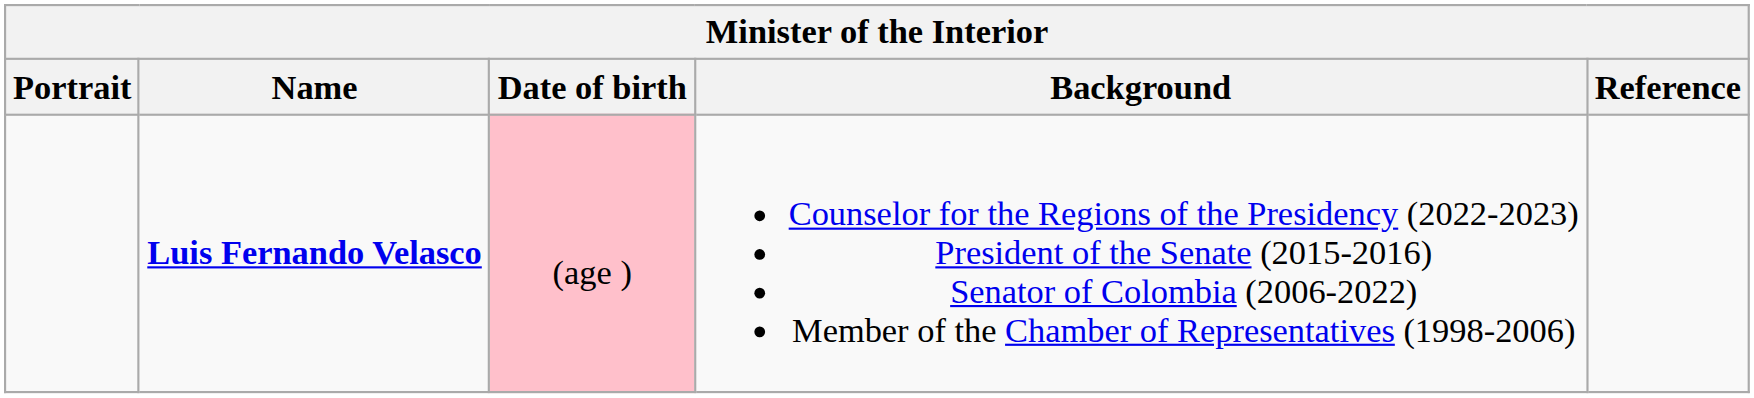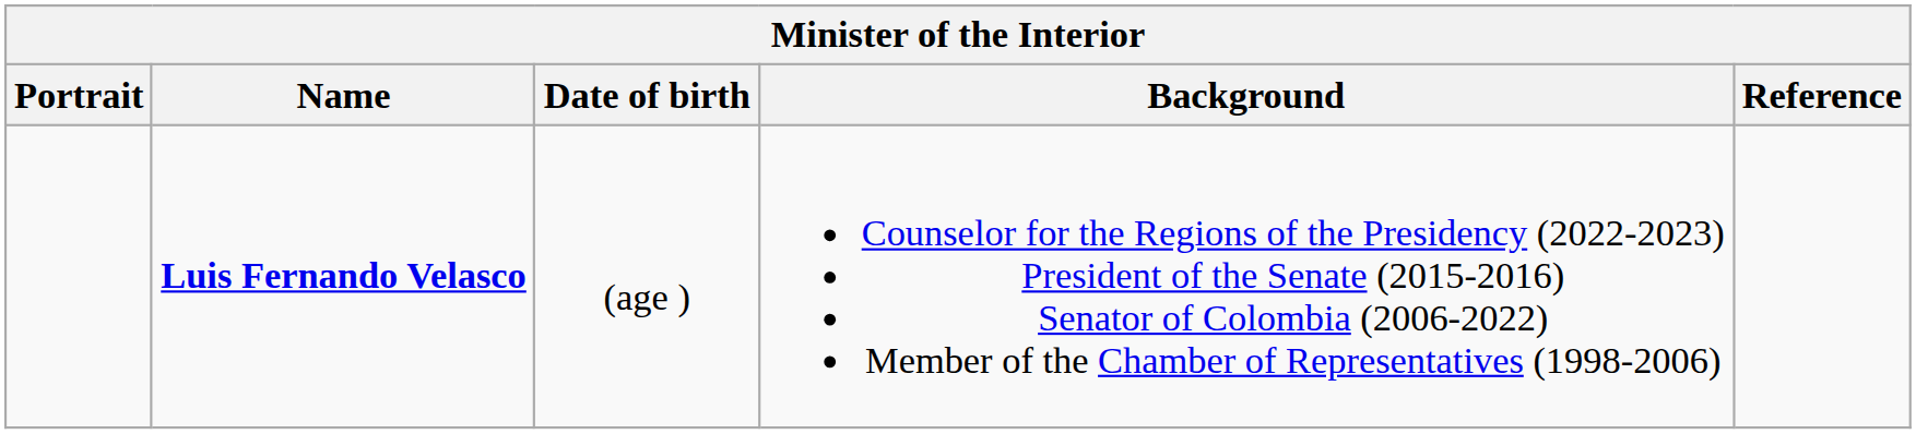Luis Fernando Velasco | Date of birth: pink background -> no background
